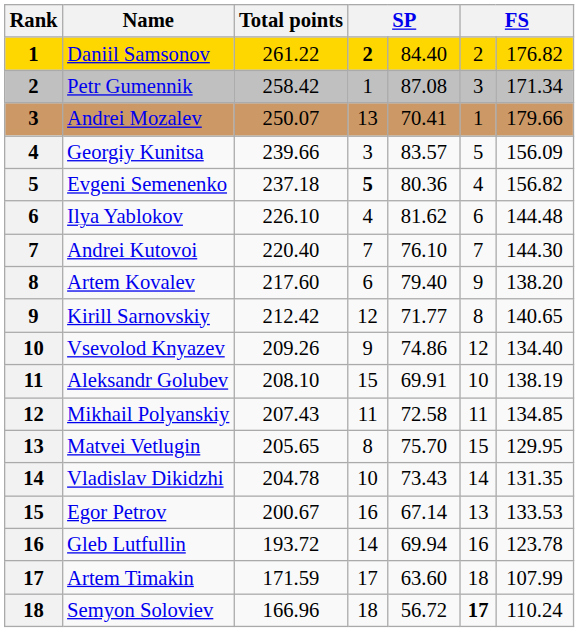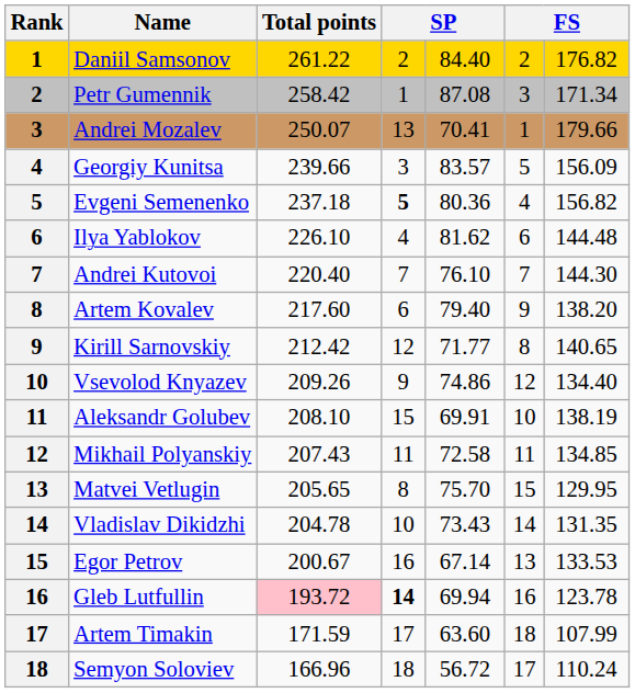Daniil Samsonov | column 4: bold -> normal
Gleb Lutfullin | Total points: no background -> pink background
Gleb Lutfullin | column 4: normal -> bold
Semyon Soloviev | column 6: bold -> normal
